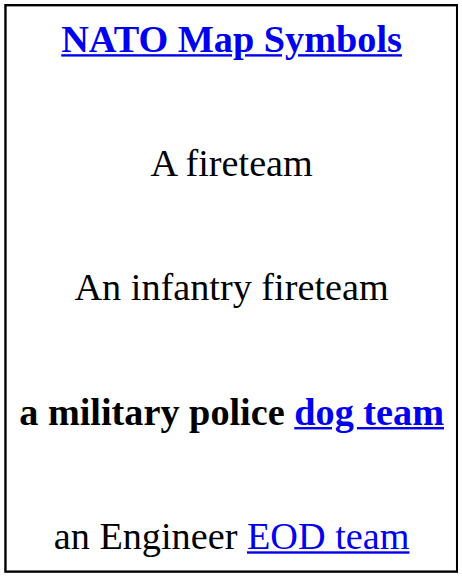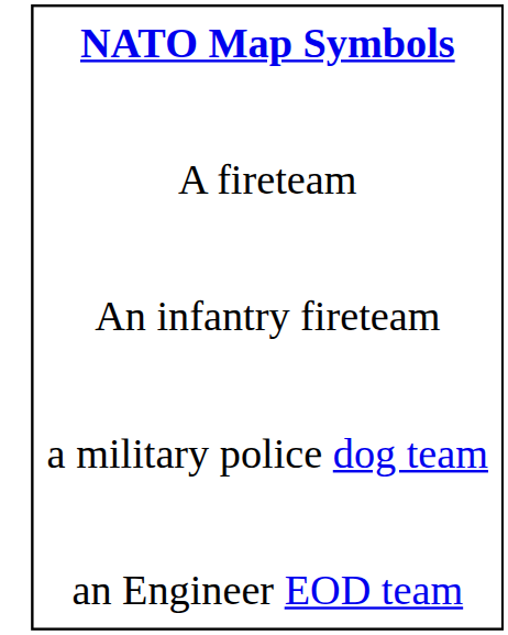row 4 | column 1: bold -> normal
